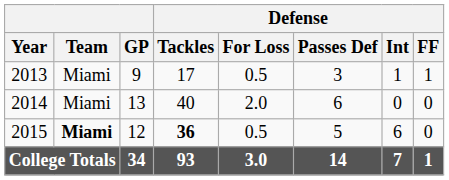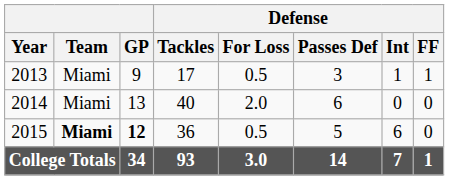2015 | GP: normal -> bold
2015 | Defense / Tackles: bold -> normal
